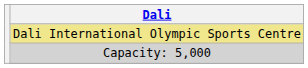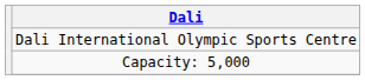Dali International Olympic Sports Centre | Dali: khaki background -> no background
Capacity: 5,000 | Dali: lightgrey background -> no background
